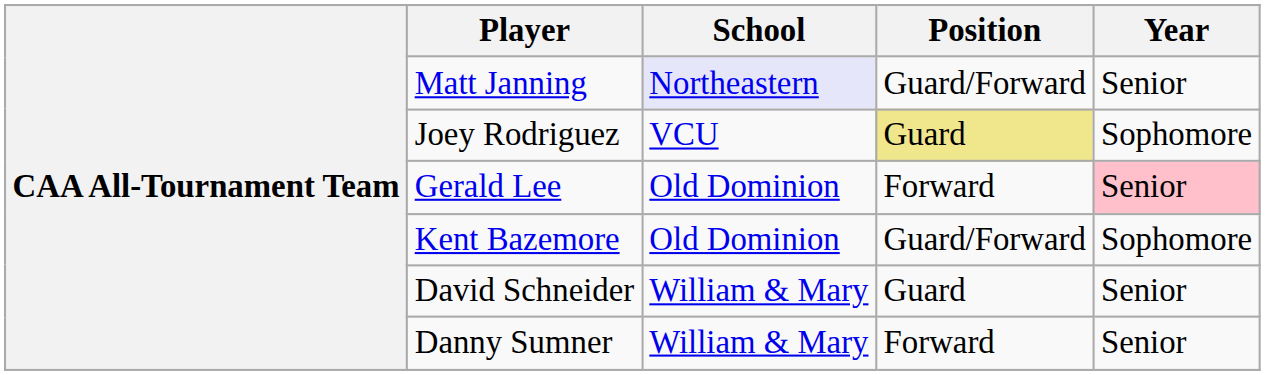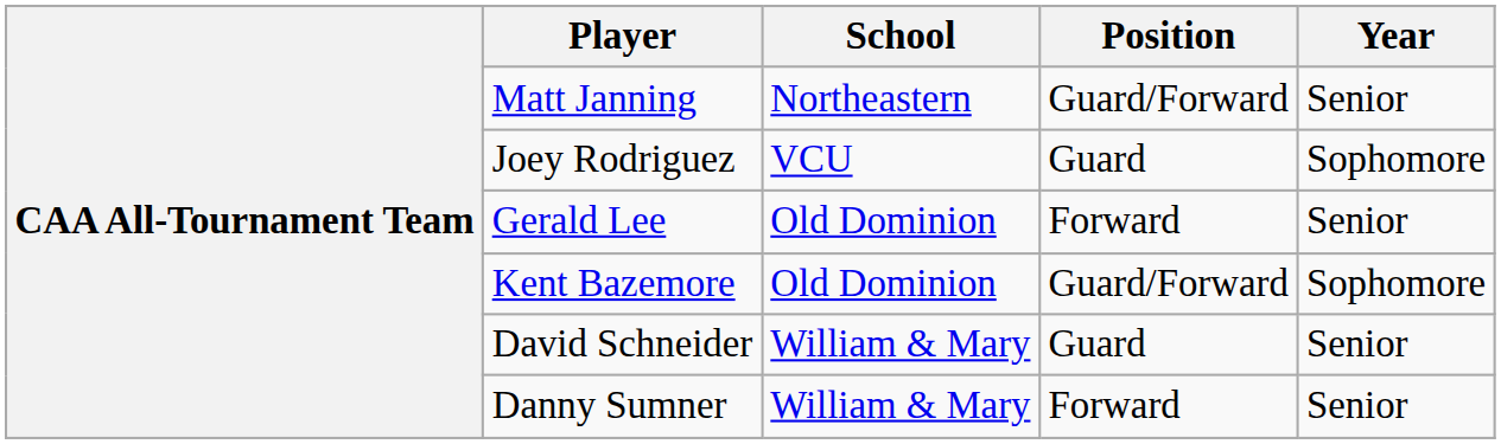row 2 | School: lavender background -> no background
row 3 | Position: khaki background -> no background
row 4 | Year: pink background -> no background
